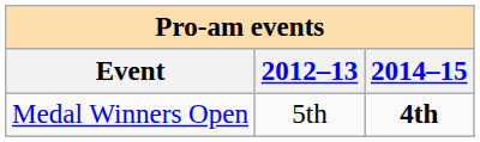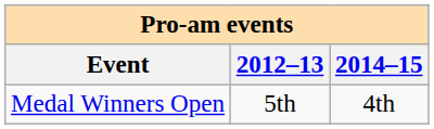Medal Winners Open | 2014–15: bold -> normal
